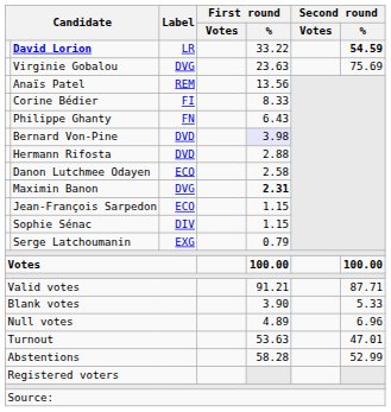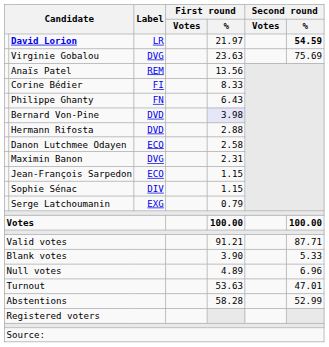David Lorion | First round / %: 33.22 -> 21.97
Maximin Banon | First round / %: bold -> normal
